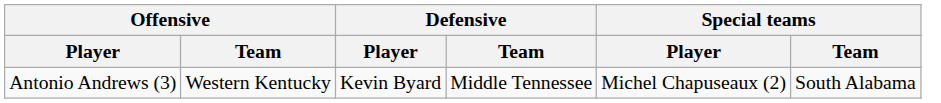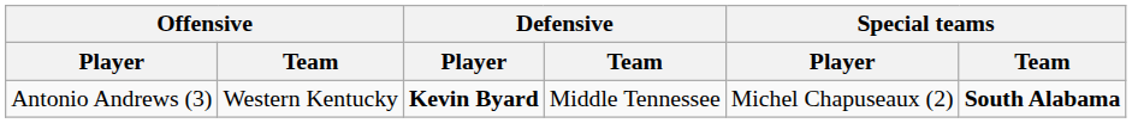Antonio Andrews (3) | Defensive / Player: normal -> bold
Antonio Andrews (3) | Special teams / Team: normal -> bold
